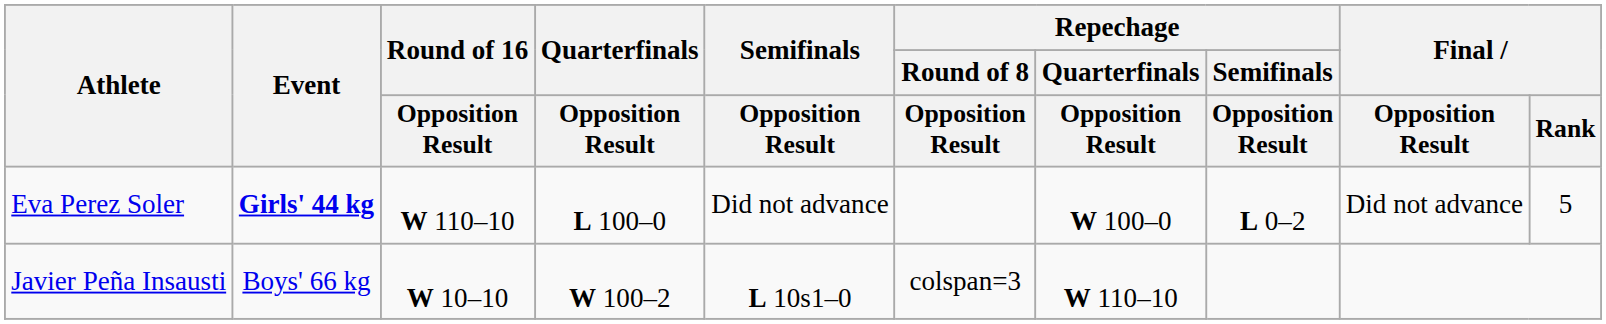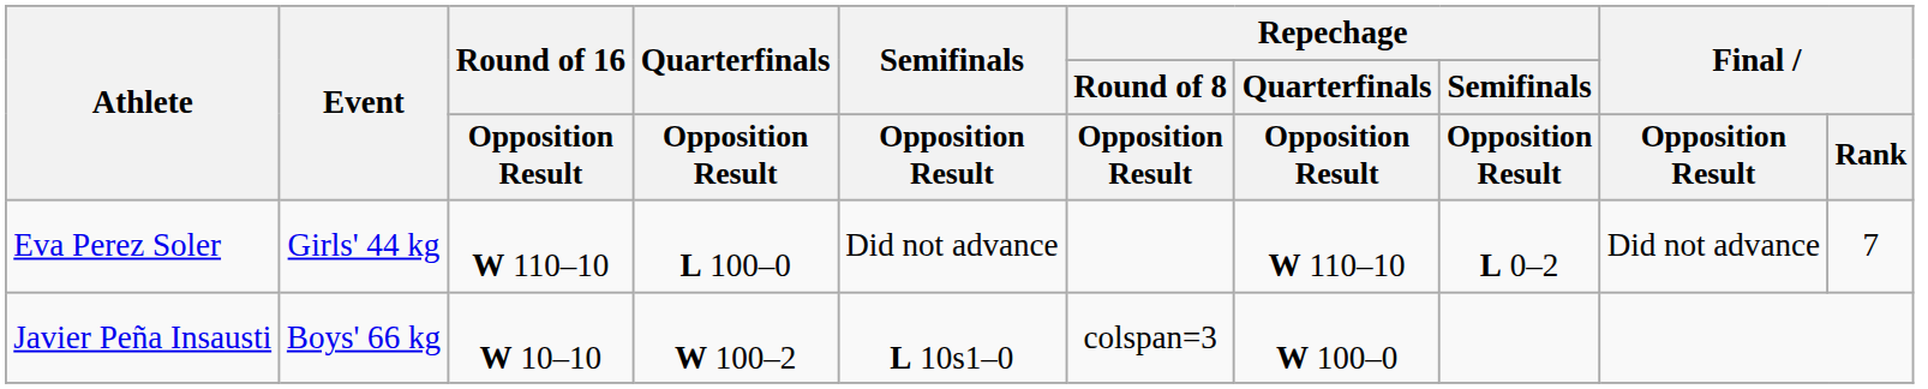Eva Perez Soler | Event: bold -> normal
Eva Perez Soler | Repechage / Quarterfinals / Opposition Result: W 100–0 -> W 110–10
Eva Perez Soler | Final / Rank: 5 -> 7
Javier Peña Insausti | Repechage / Quarterfinals / Opposition Result: W 110–10 -> W 100–0
